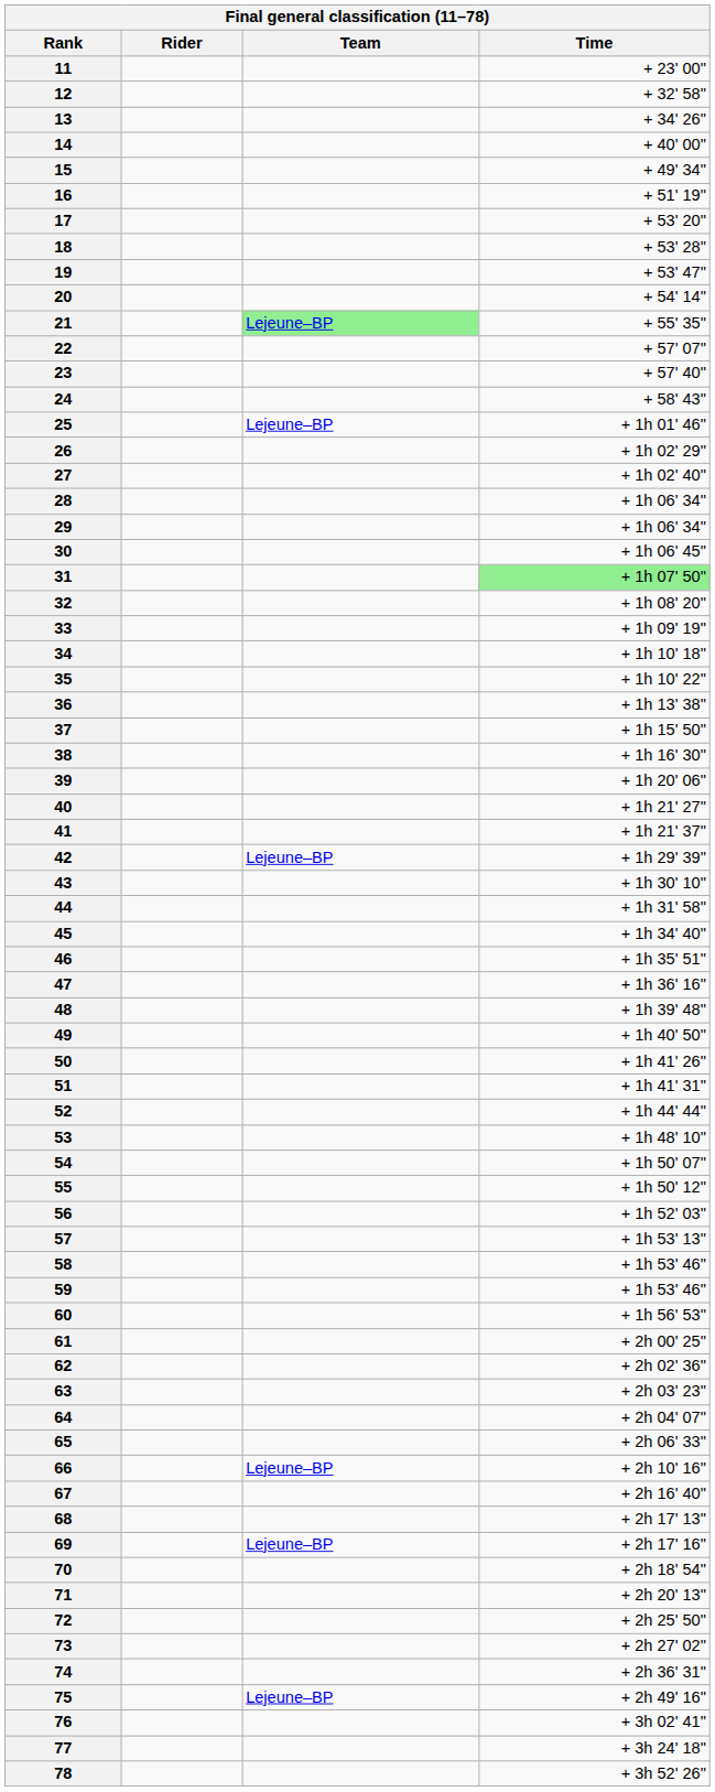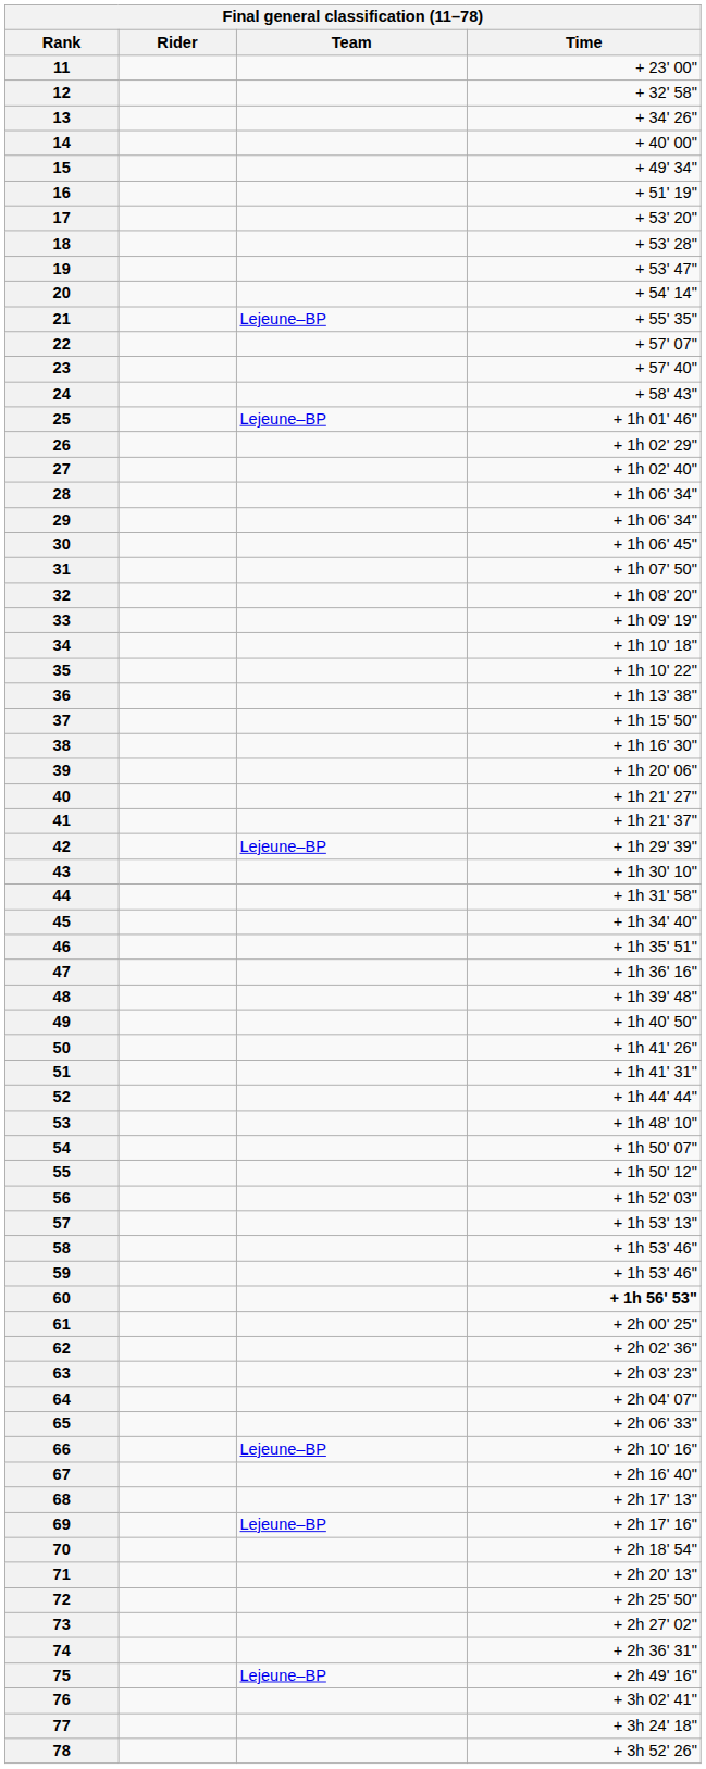21 | Team: lightgreen background -> no background
31 | Time: lightgreen background -> no background
60 | Time: normal -> bold
